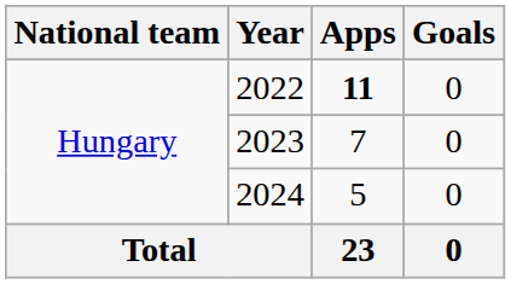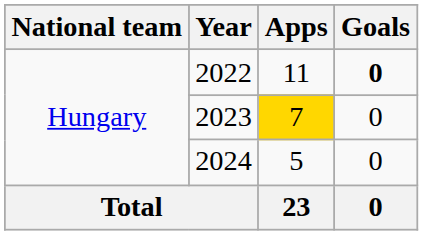2022 | Apps: bold -> normal
2022 | Goals: normal -> bold
2023 | Apps: no background -> gold background
